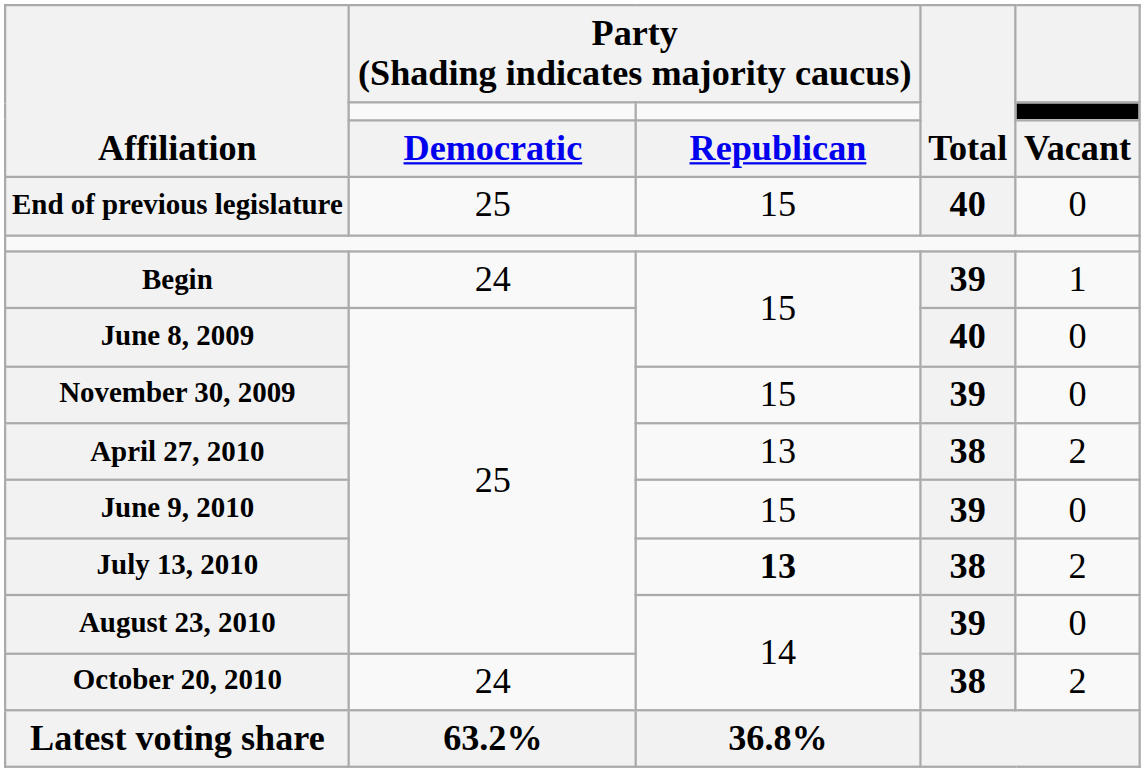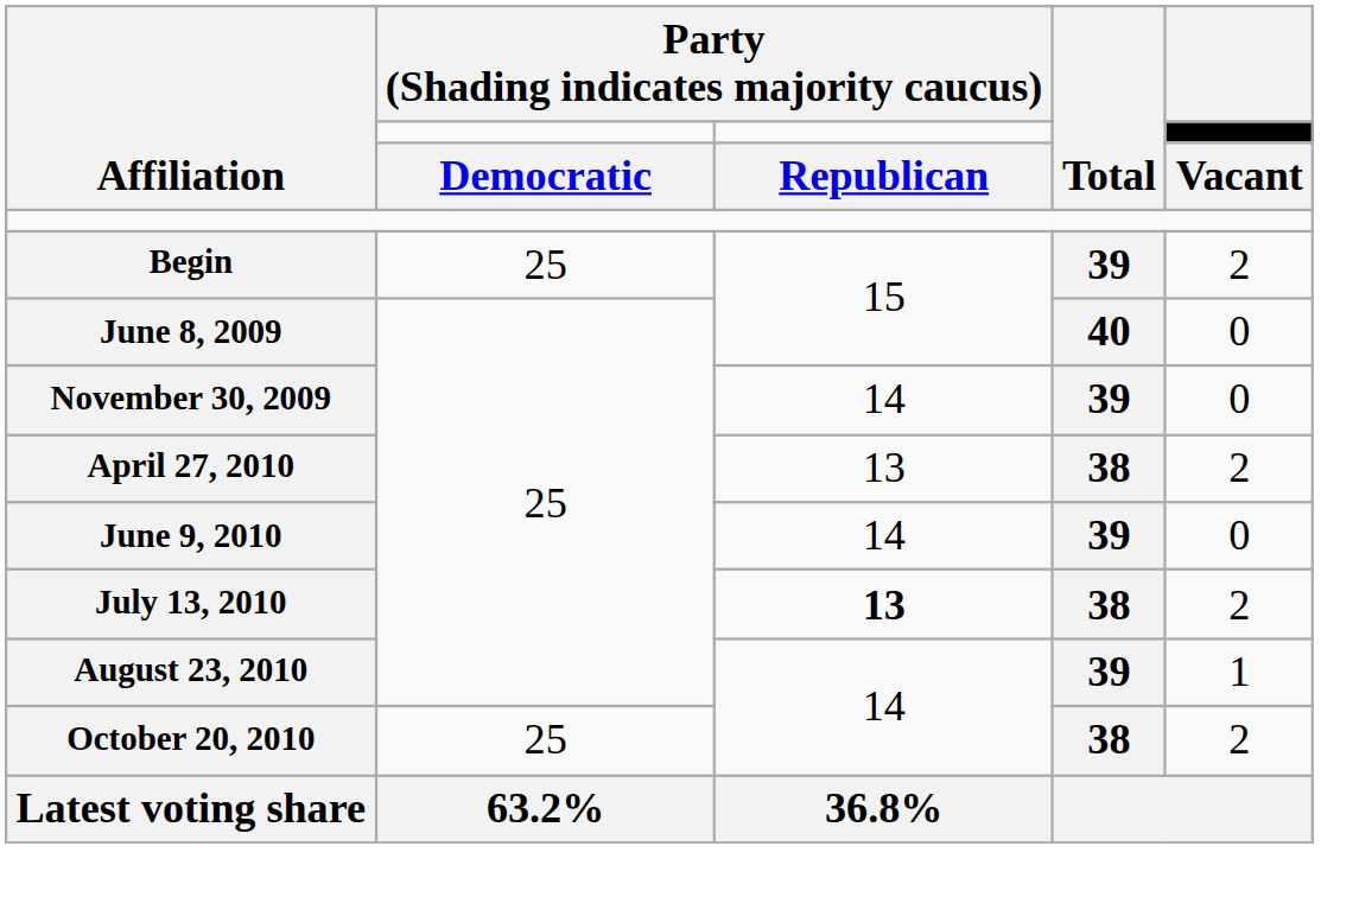- row: End of previous legislature | 25 | 15 | 40 | 0
Begin | column 2: 24 -> 25
Begin | column 5: 1 -> 2
November 30, 2009 | column 3: 15 -> 14
June 9, 2010 | column 3: 15 -> 14
August 23, 2010 | column 5: 0 -> 1
October 20, 2010 | column 2: 24 -> 25
